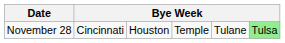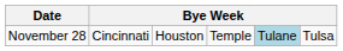November 28 | column 5: no background -> lightblue background
November 28 | column 6: lightgreen background -> no background
